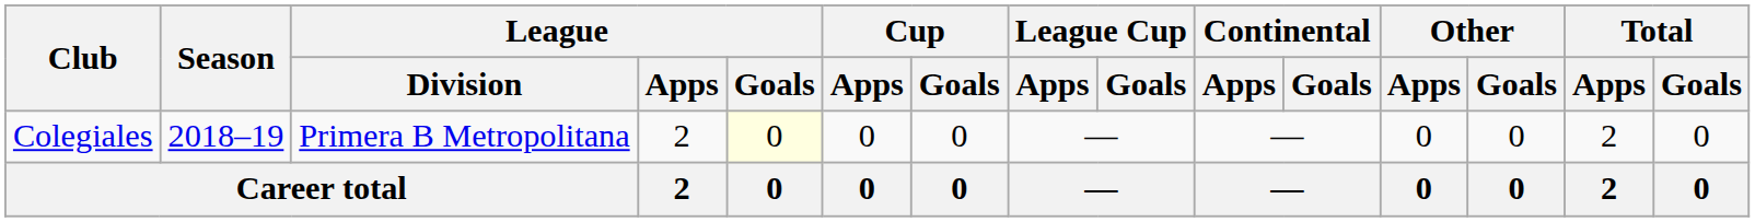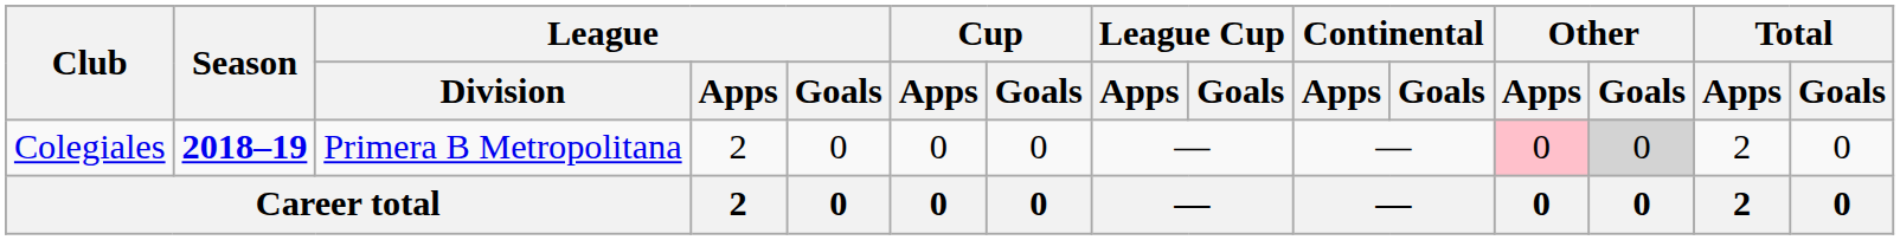Colegiales | Season: normal -> bold
Colegiales | League / Goals: lightyellow background -> no background
Colegiales | Other / Apps: no background -> pink background
Colegiales | Other / Goals: no background -> lightgrey background
